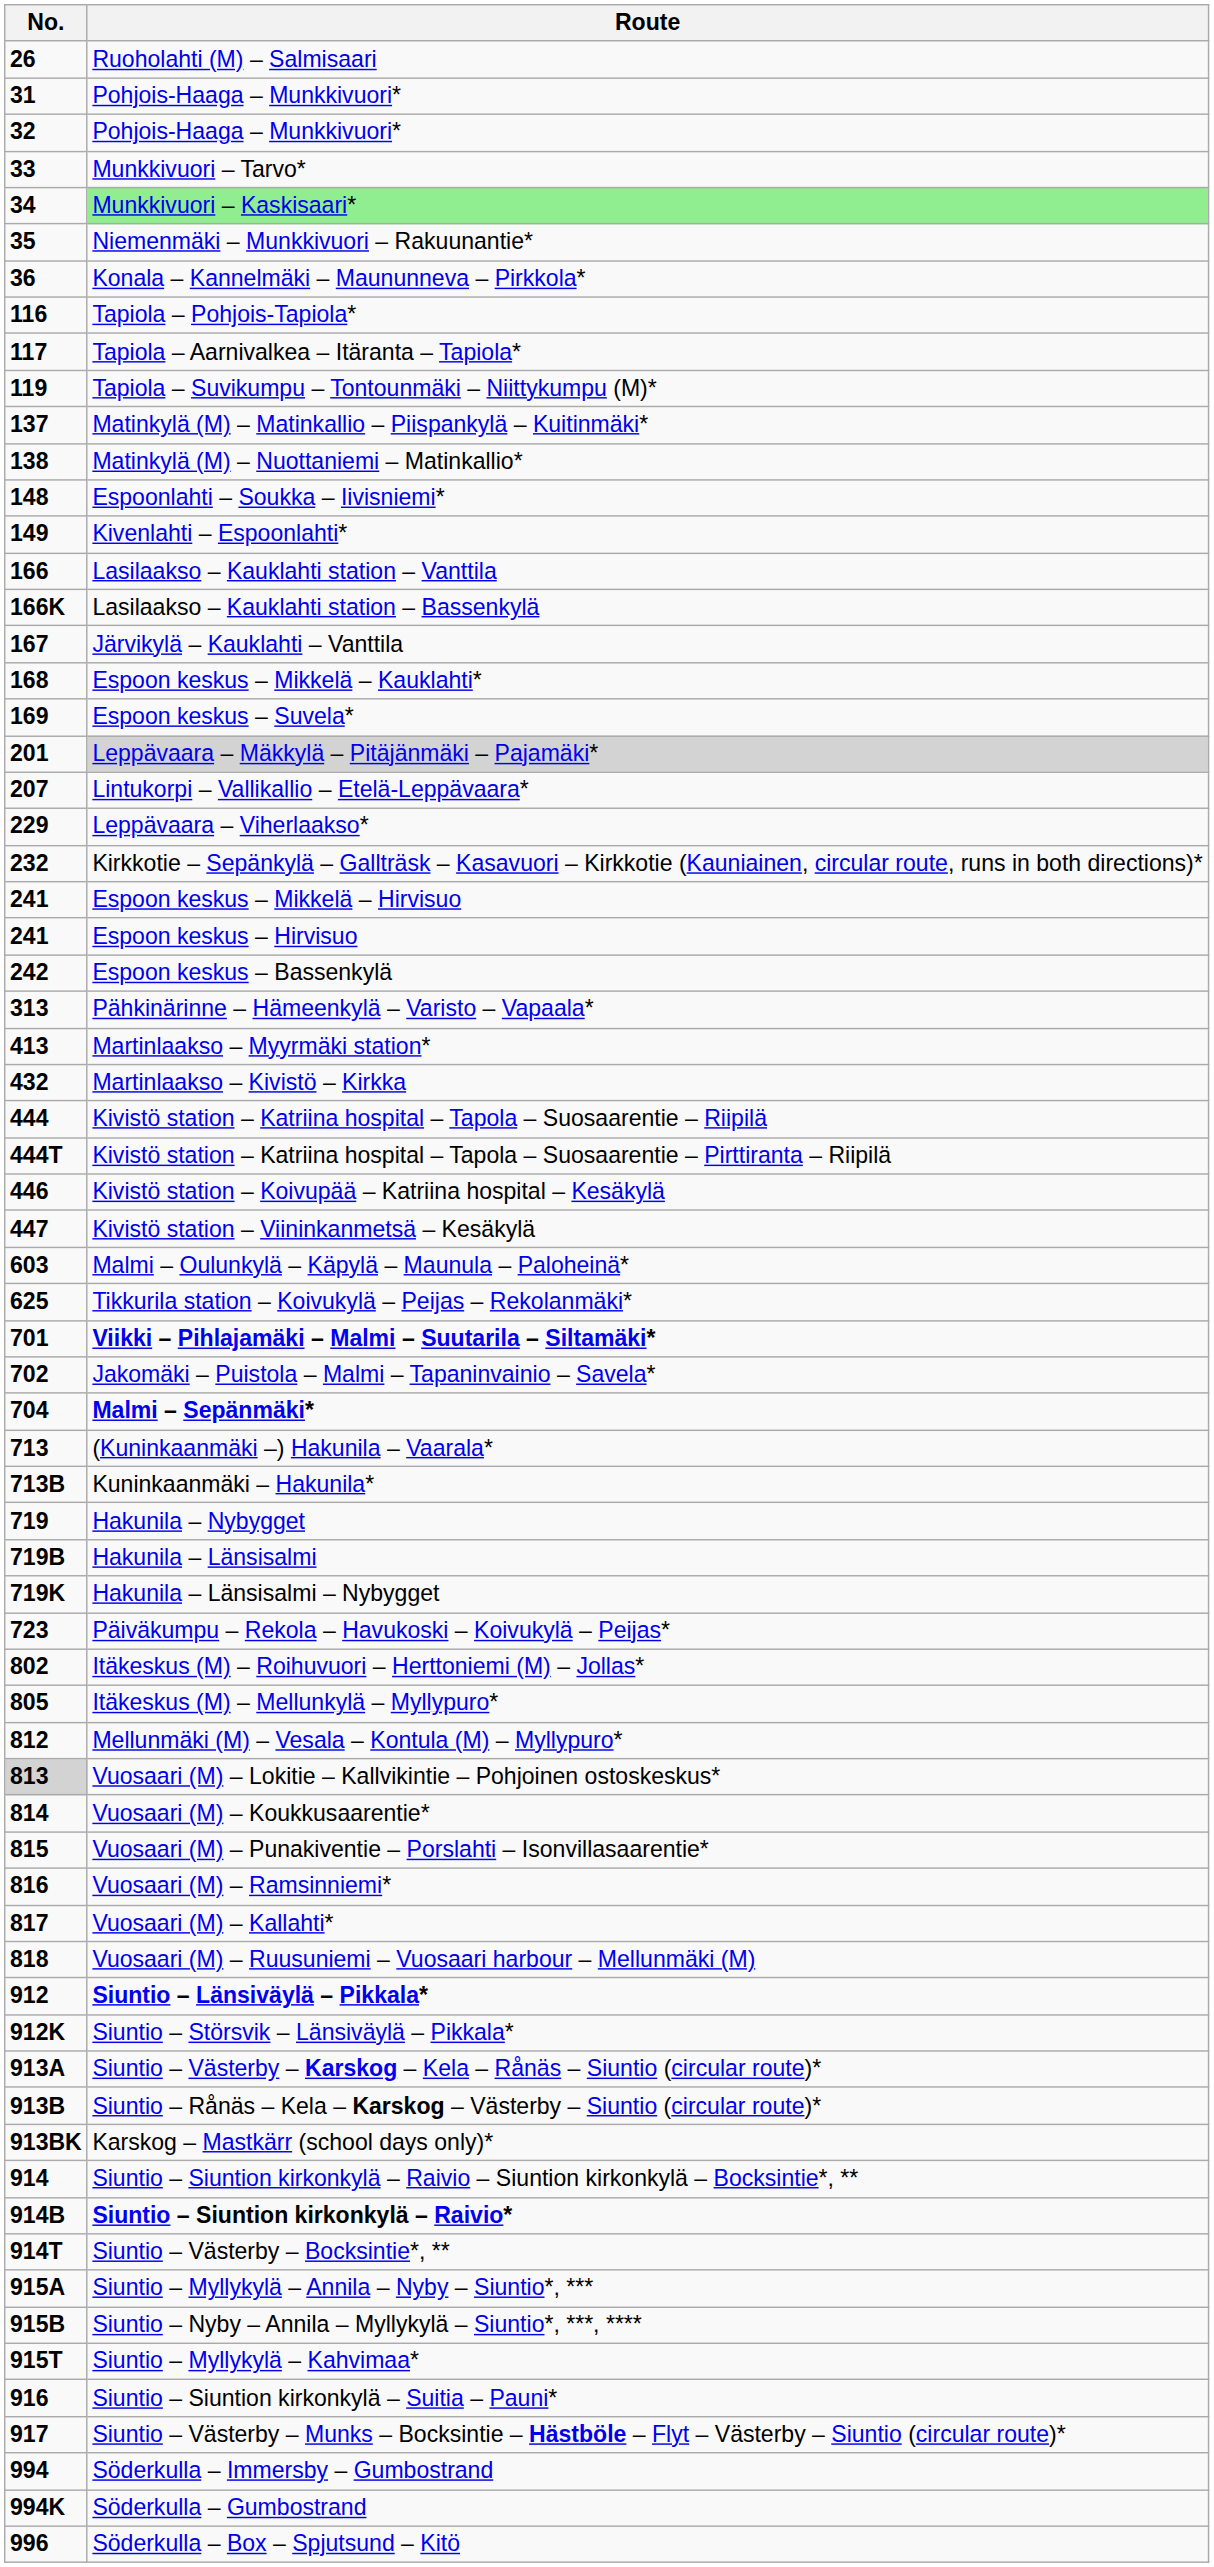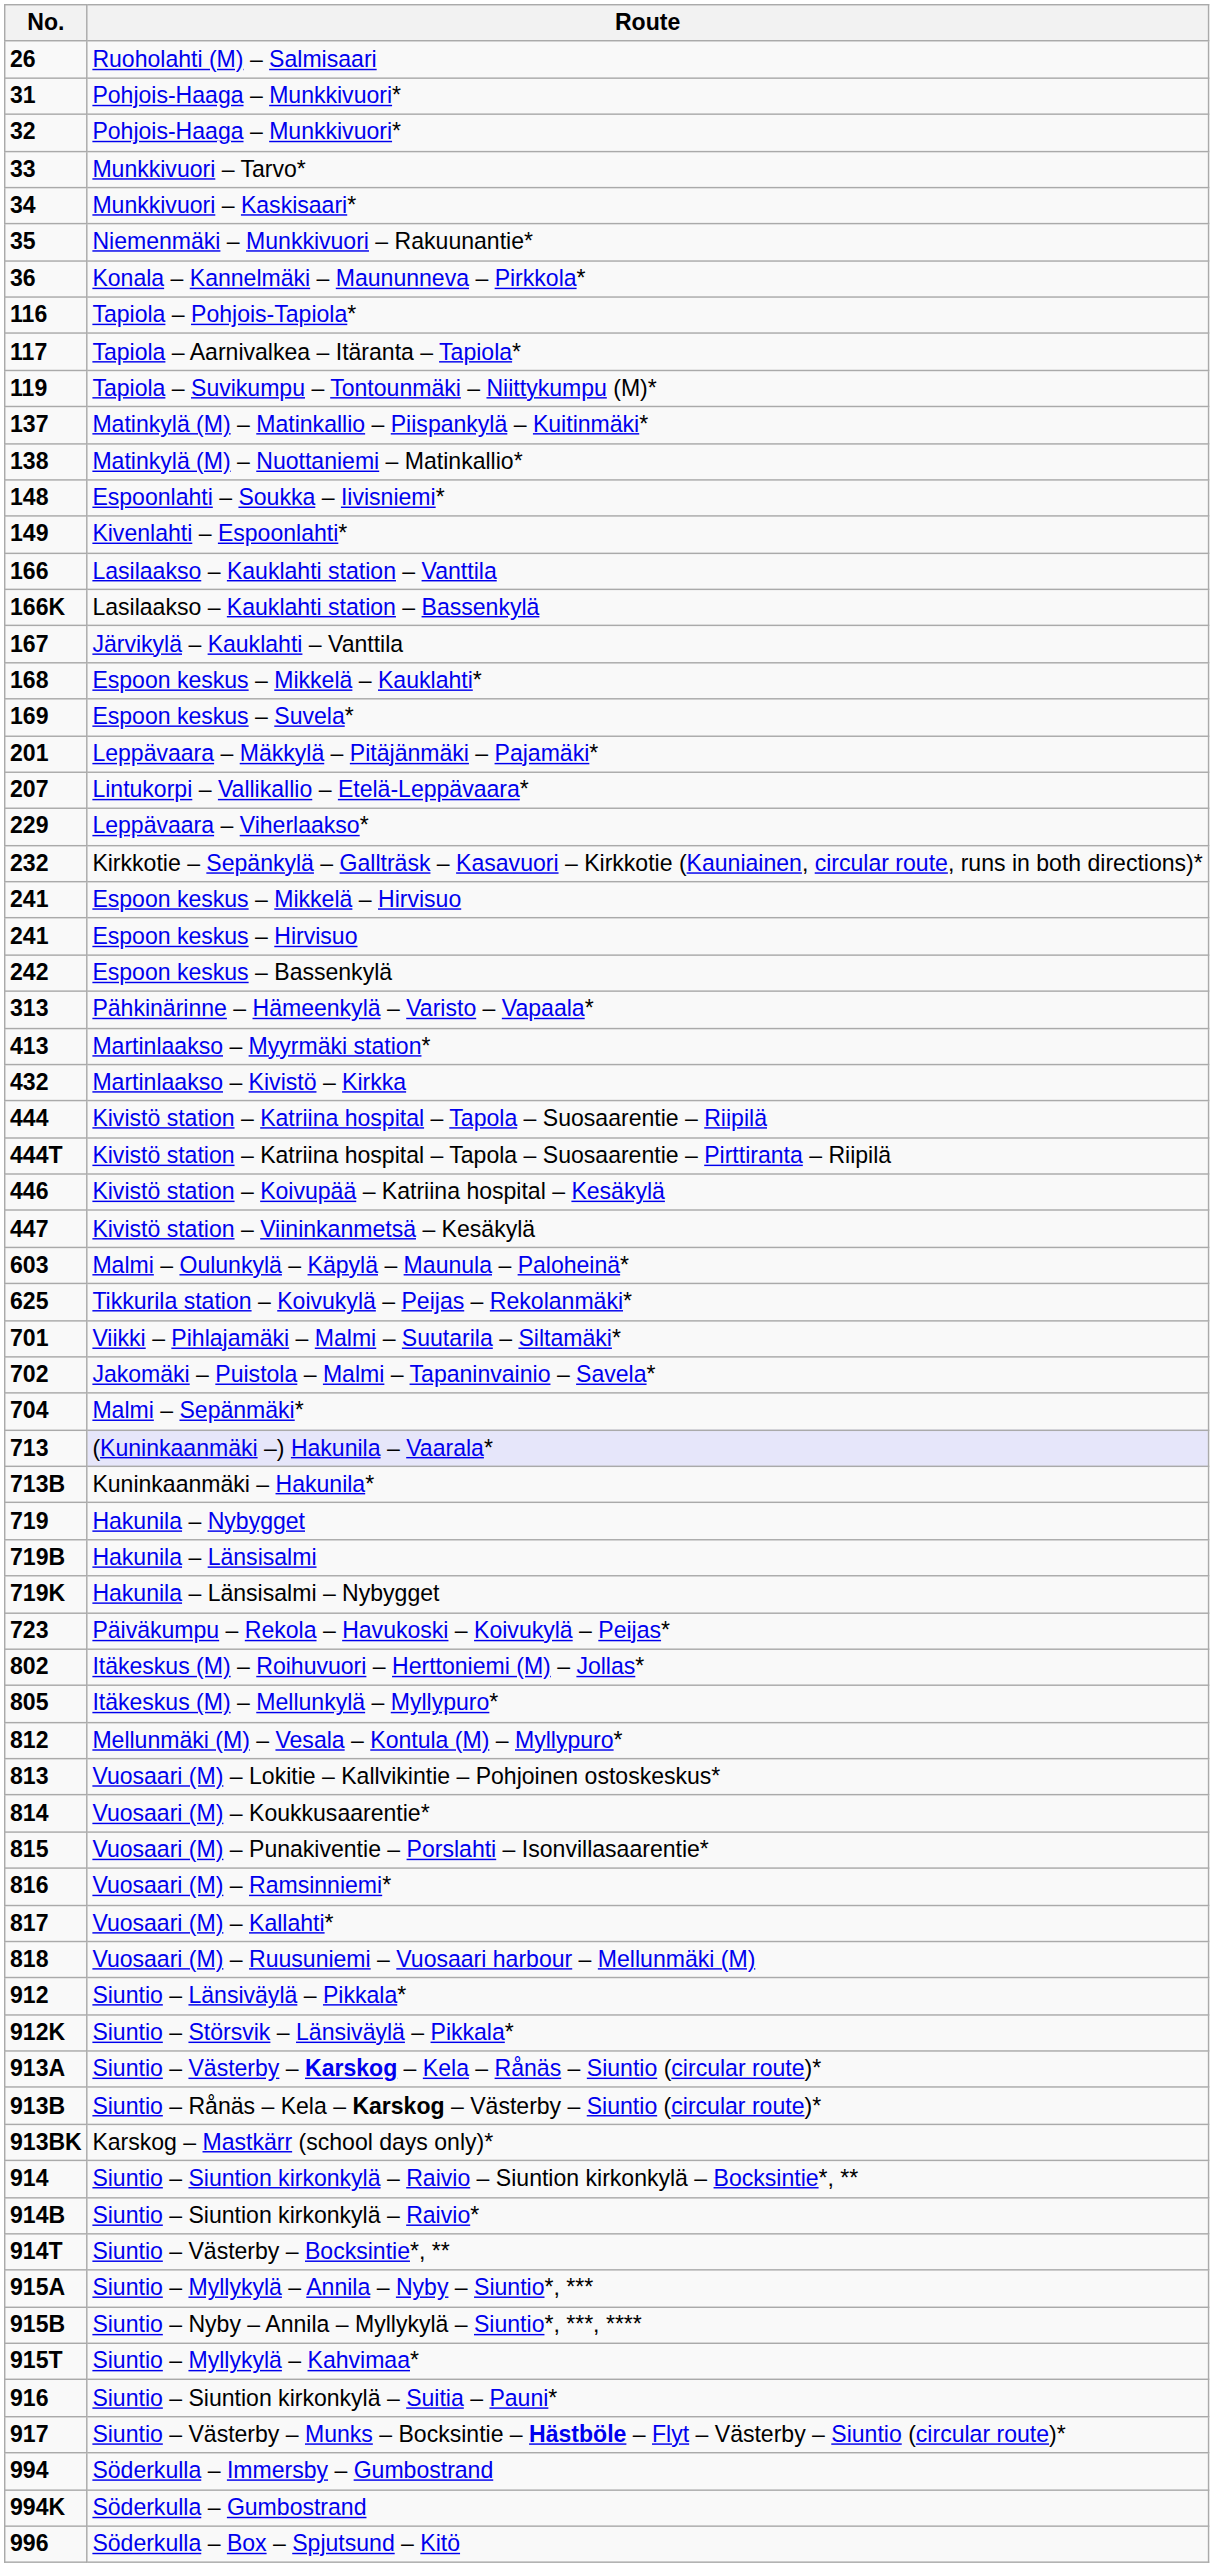row 6 | Route: lightgreen background -> no background
row 21 | Route: lightgrey background -> no background
row 37 | Route: bold -> normal
row 39 | Route: bold -> normal
row 40 | Route: no background -> lavender background
row 49 | No.: lightgrey background -> no background
row 55 | Route: bold -> normal
row 61 | Route: bold -> normal
